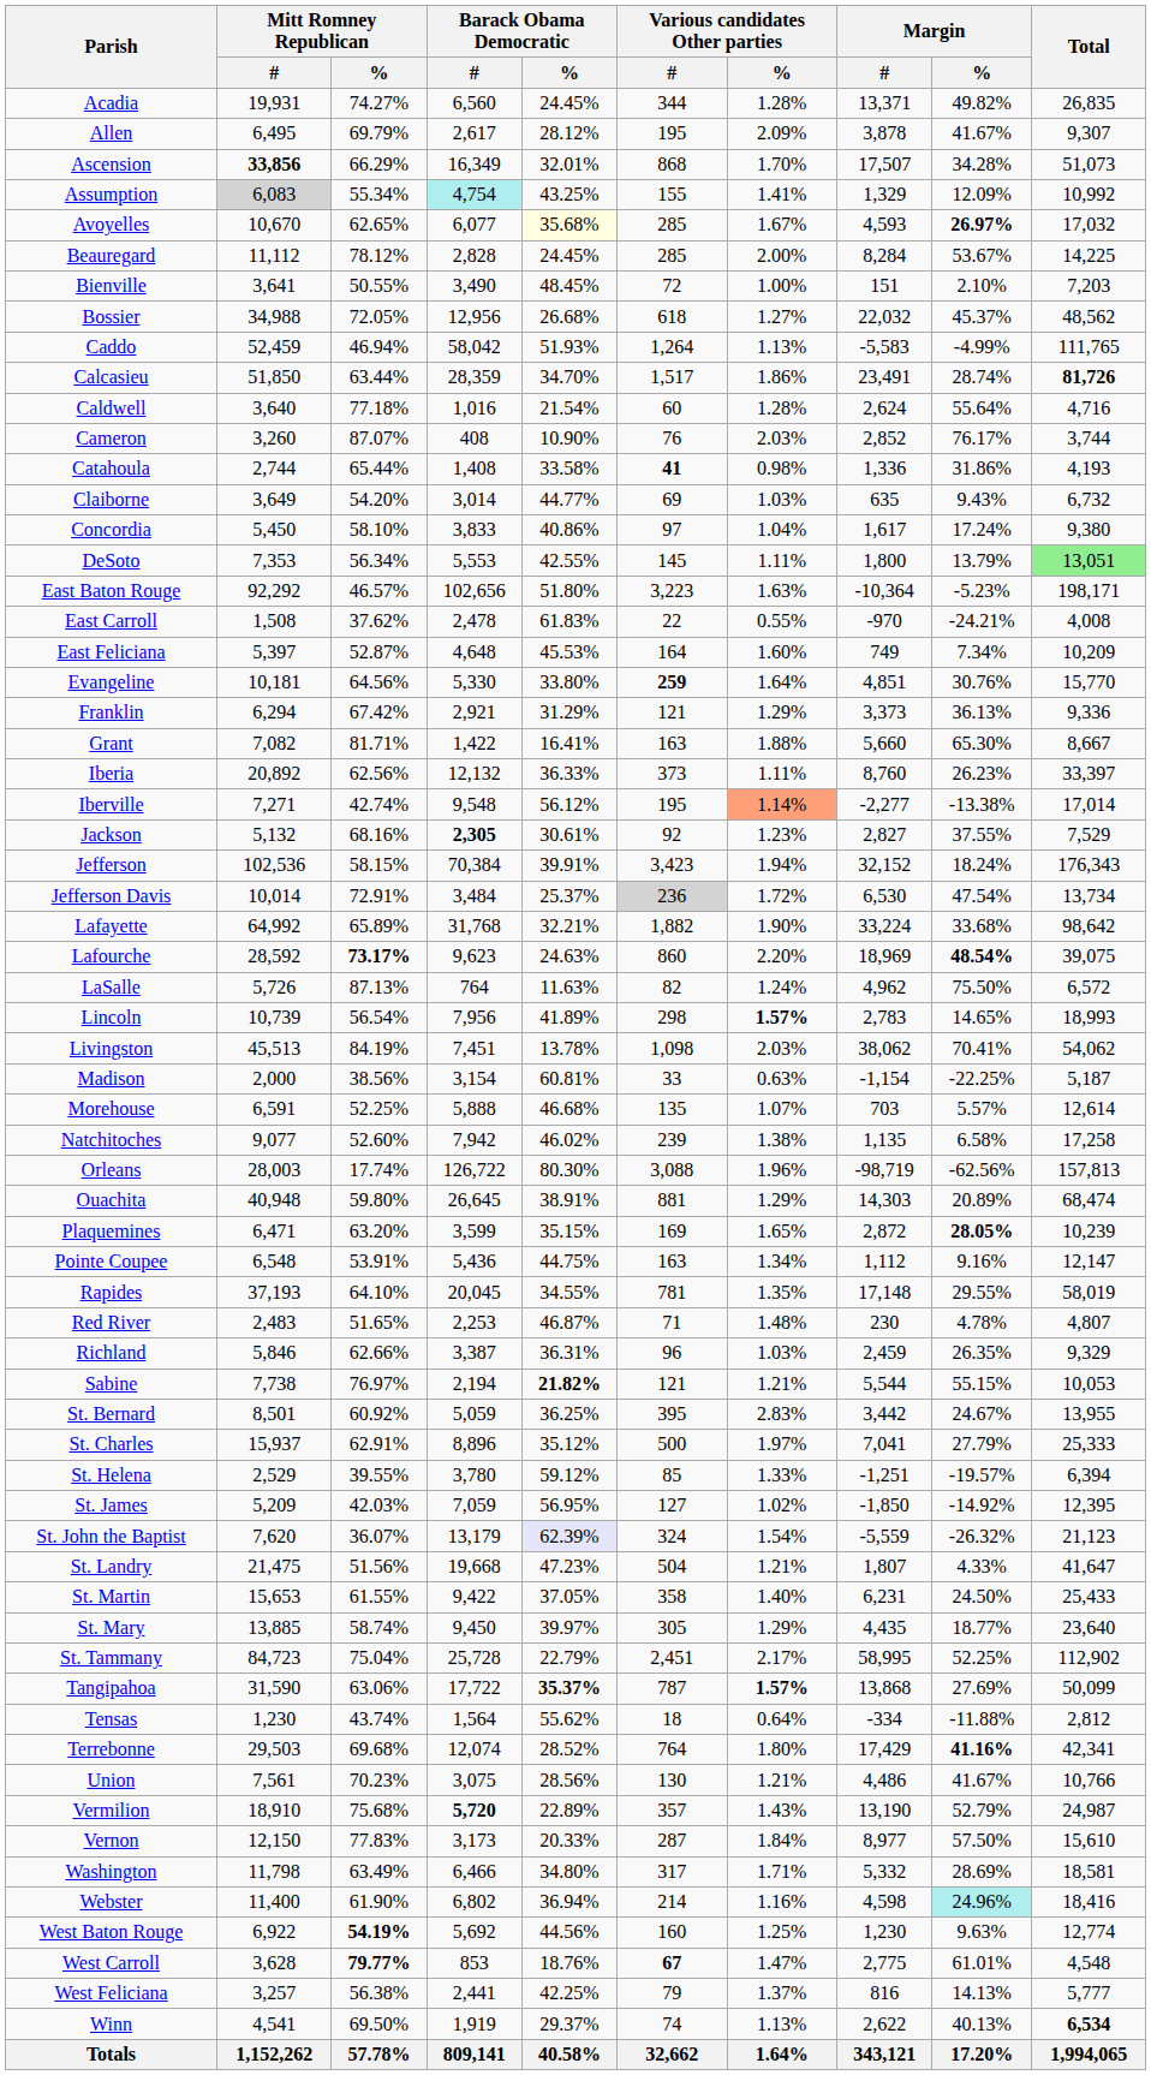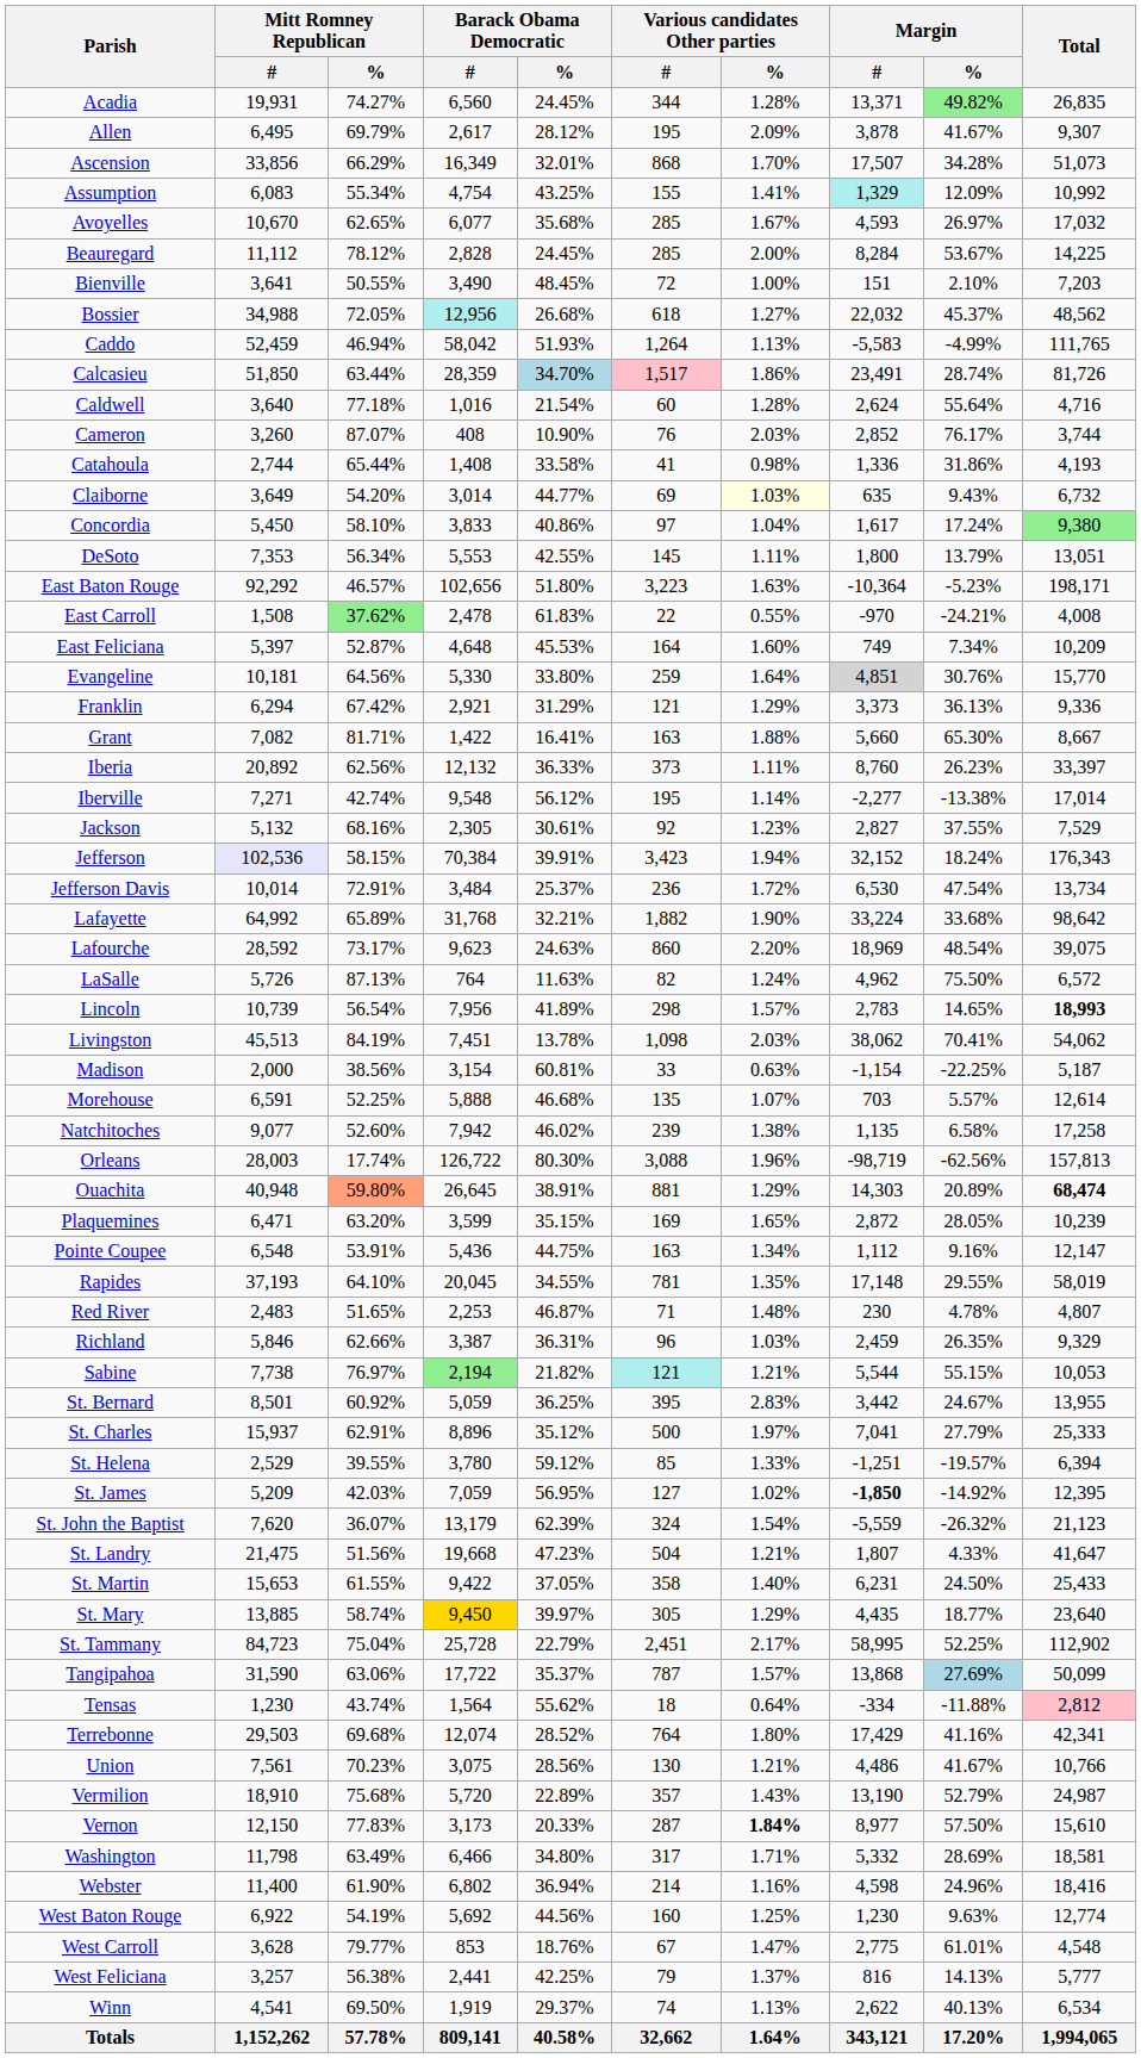Acadia | Margin / %: no background -> lightgreen background
Ascension | Mitt Romney Republican / #: bold -> normal
Assumption | Mitt Romney Republican / #: lightgrey background -> no background
Assumption | Barack Obama Democratic / #: paleturquoise background -> no background
Assumption | Margin / #: no background -> paleturquoise background
Avoyelles | Barack Obama Democratic / %: lightyellow background -> no background
Avoyelles | Margin / %: bold -> normal
Bossier | Barack Obama Democratic / #: no background -> paleturquoise background
Calcasieu | Barack Obama Democratic / %: no background -> lightblue background
Calcasieu | Various candidates Other parties / #: no background -> pink background
Calcasieu | Total: bold -> normal
Catahoula | Various candidates Other parties / #: bold -> normal
Claiborne | Various candidates Other parties / %: no background -> lightyellow background
Concordia | Total: no background -> lightgreen background
DeSoto | Total: lightgreen background -> no background
East Carroll | Mitt Romney Republican / %: no background -> lightgreen background
Evangeline | Various candidates Other parties / #: bold -> normal
Evangeline | Margin / #: no background -> lightgrey background
Iberville | Various candidates Other parties / %: lightsalmon background -> no background
Jackson | Barack Obama Democratic / #: bold -> normal
Jefferson | Mitt Romney Republican / #: no background -> lavender background
Jefferson Davis | Various candidates Other parties / #: lightgrey background -> no background
Lafourche | Mitt Romney Republican / %: bold -> normal
Lafourche | Margin / %: bold -> normal
Lincoln | Various candidates Other parties / %: bold -> normal
Lincoln | Total: normal -> bold
Ouachita | Mitt Romney Republican / %: no background -> lightsalmon background
Ouachita | Total: normal -> bold
Plaquemines | Margin / %: bold -> normal
Sabine | Barack Obama Democratic / #: no background -> lightgreen background
Sabine | Barack Obama Democratic / %: bold -> normal
Sabine | Various candidates Other parties / #: no background -> paleturquoise background
St. James | Margin / #: normal -> bold
St. John the Baptist | Barack Obama Democratic / %: lavender background -> no background
St. Mary | Barack Obama Democratic / #: no background -> gold background
Tangipahoa | Barack Obama Democratic / %: bold -> normal
Tangipahoa | Various candidates Other parties / %: bold -> normal
Tangipahoa | Margin / %: no background -> lightblue background
Tensas | Total: no background -> pink background
Terrebonne | Margin / %: bold -> normal
Vermilion | Barack Obama Democratic / #: bold -> normal
Vernon | Various candidates Other parties / %: normal -> bold
Webster | Margin / %: paleturquoise background -> no background
West Baton Rouge | Mitt Romney Republican / %: bold -> normal
West Carroll | Mitt Romney Republican / %: bold -> normal
West Carroll | Various candidates Other parties / #: bold -> normal
Winn | Total: bold -> normal
